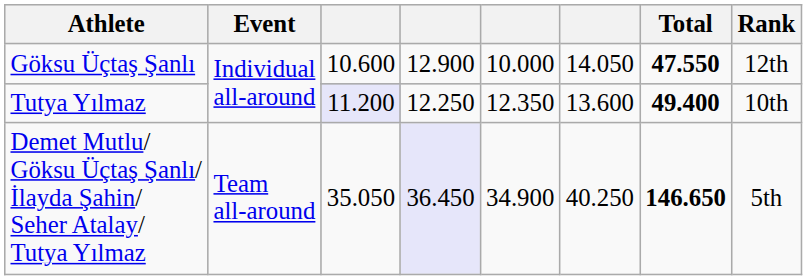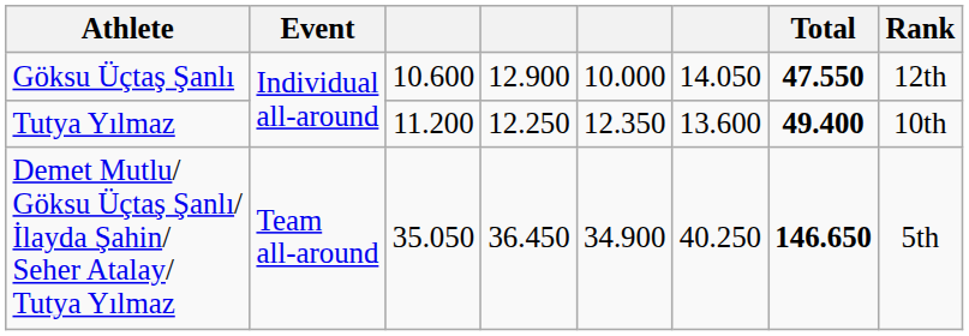row 3 | column 3: lavender background -> no background
row 4 | column 4: lavender background -> no background
